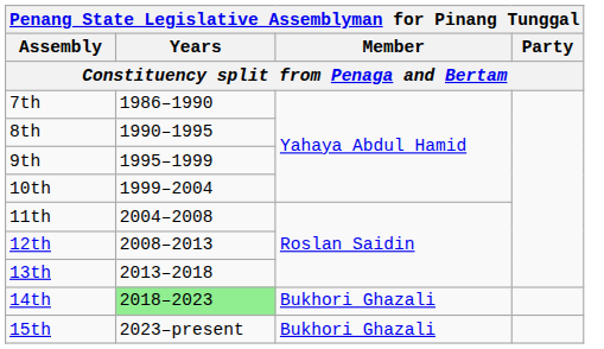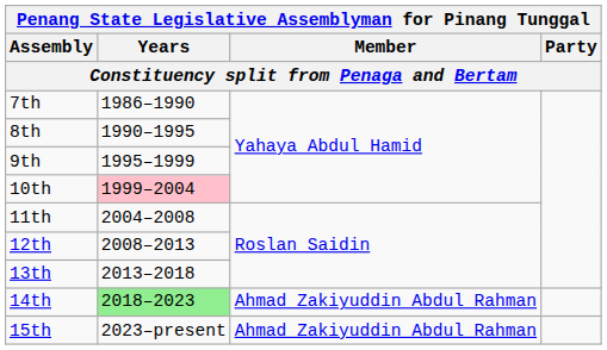10th | Years: no background -> pink background
14th | Member: Bukhori Ghazali -> Ahmad Zakiyuddin Abdul Rahman
15th | Member: Bukhori Ghazali -> Ahmad Zakiyuddin Abdul Rahman
